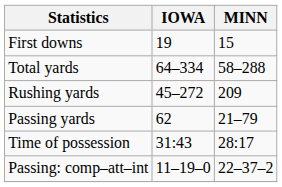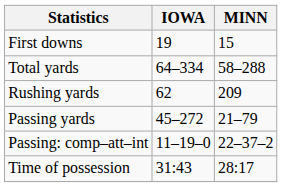Rushing yards | IOWA: 45–272 -> 62
Passing yards | IOWA: 62 -> 45–272
rows swapped: Passing: comp–att–int <-> Time of possession
